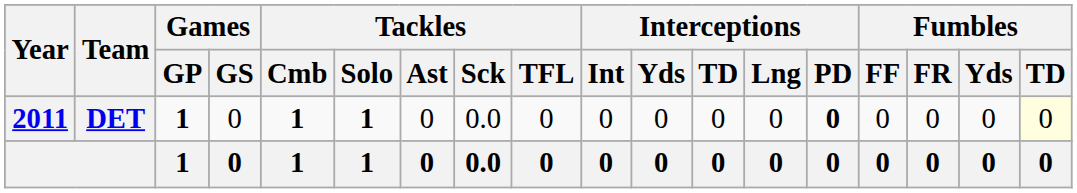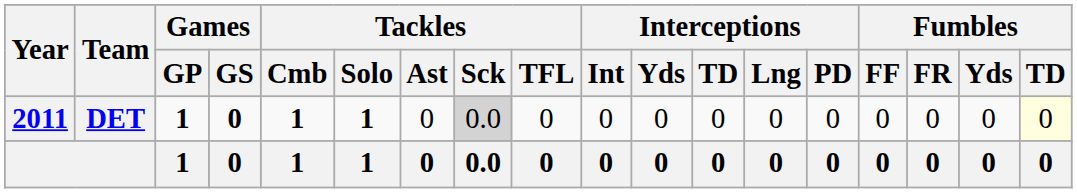DET | Games / GS: normal -> bold
DET | Tackles / Sck: no background -> lightgrey background
DET | Interceptions / PD: bold -> normal
